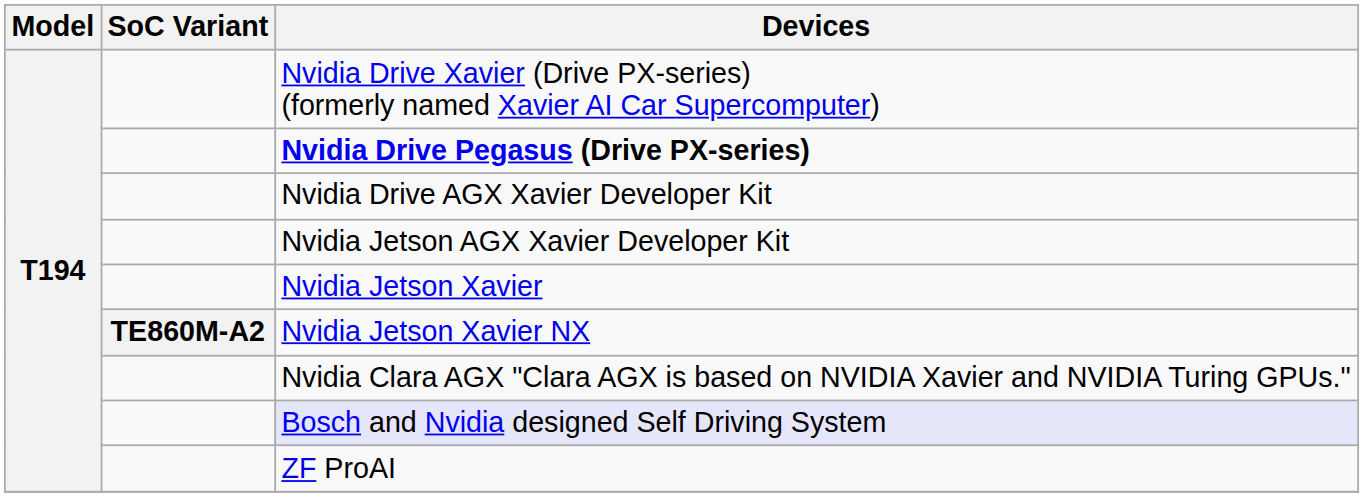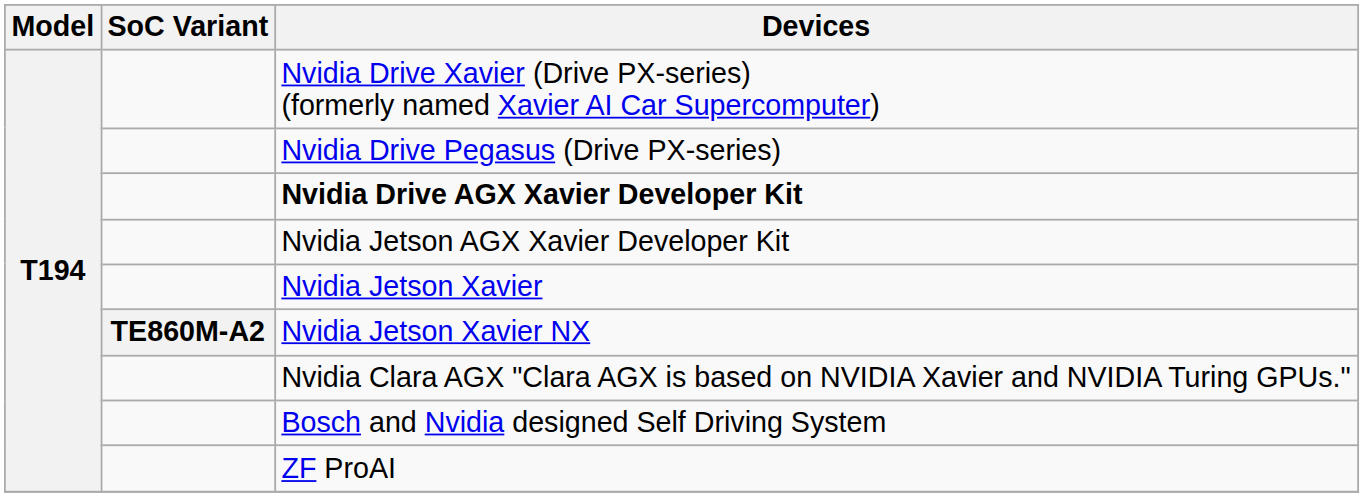Nvidia Drive Pegasus (Drive PX-series) | Devices: bold -> normal
Nvidia Drive AGX Xavier Developer Kit | Devices: normal -> bold
Bosch and Nvidia designed Self Driving System | Devices: lavender background -> no background
